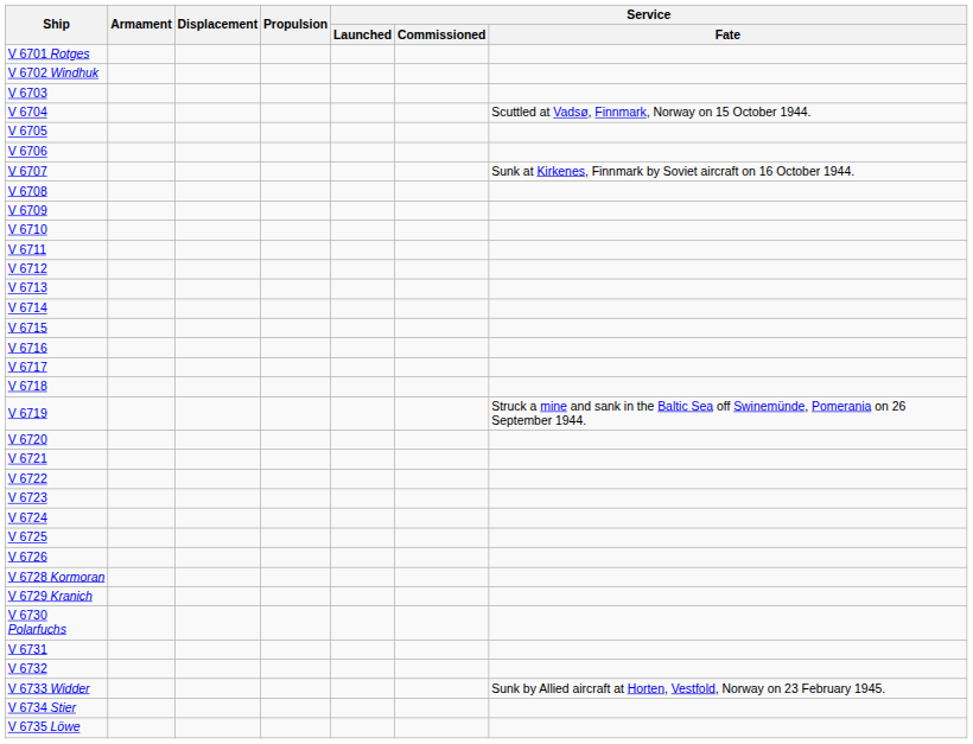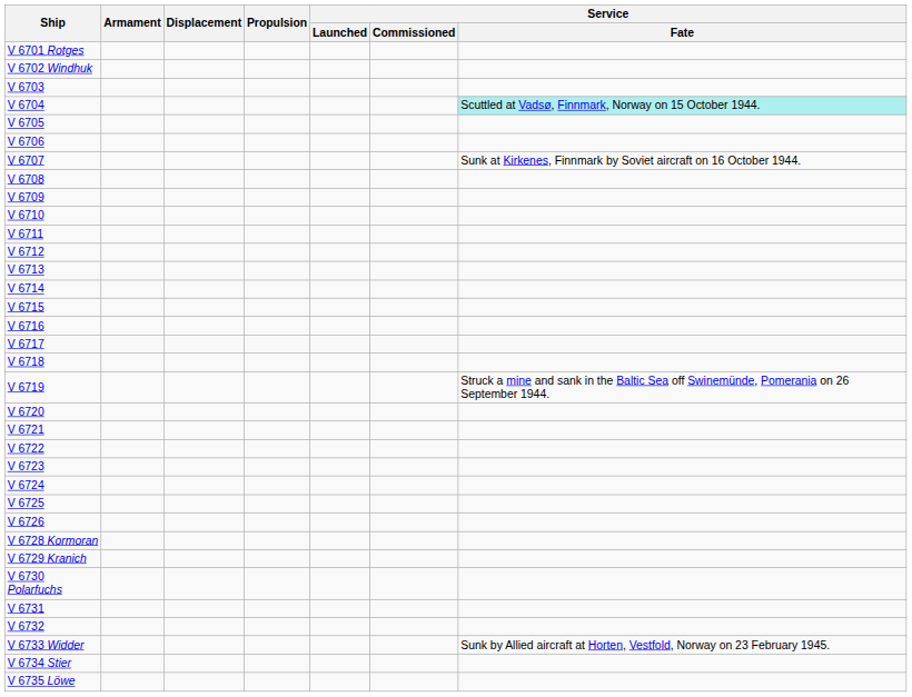V 6704 | Service / Fate: no background -> paleturquoise background
